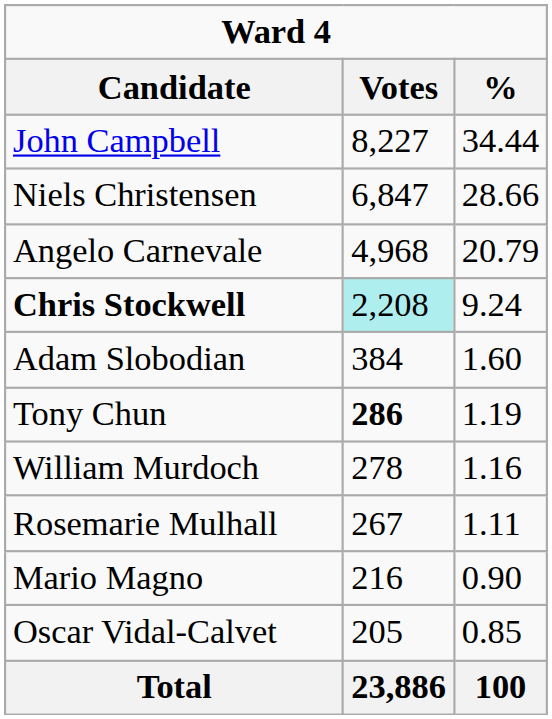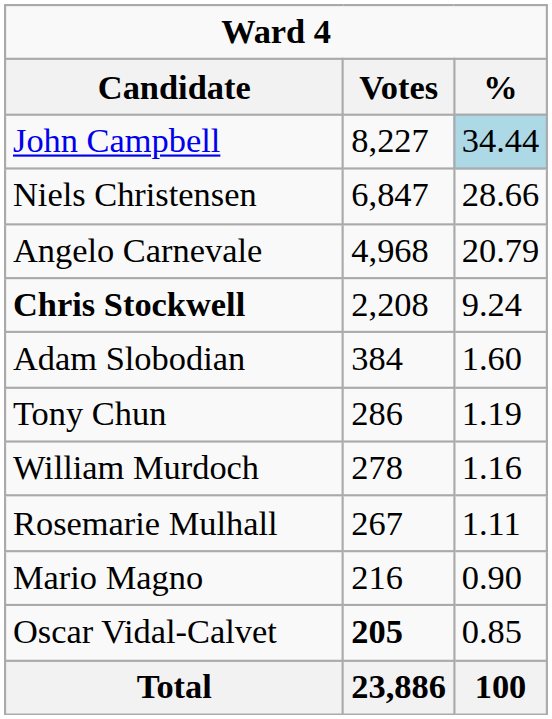John Campbell | %: no background -> lightblue background
Chris Stockwell | Votes: paleturquoise background -> no background
Tony Chun | Votes: bold -> normal
Oscar Vidal-Calvet | Votes: normal -> bold
